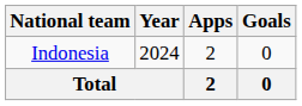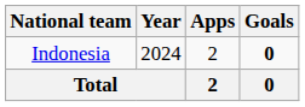Indonesia | Goals: normal -> bold
